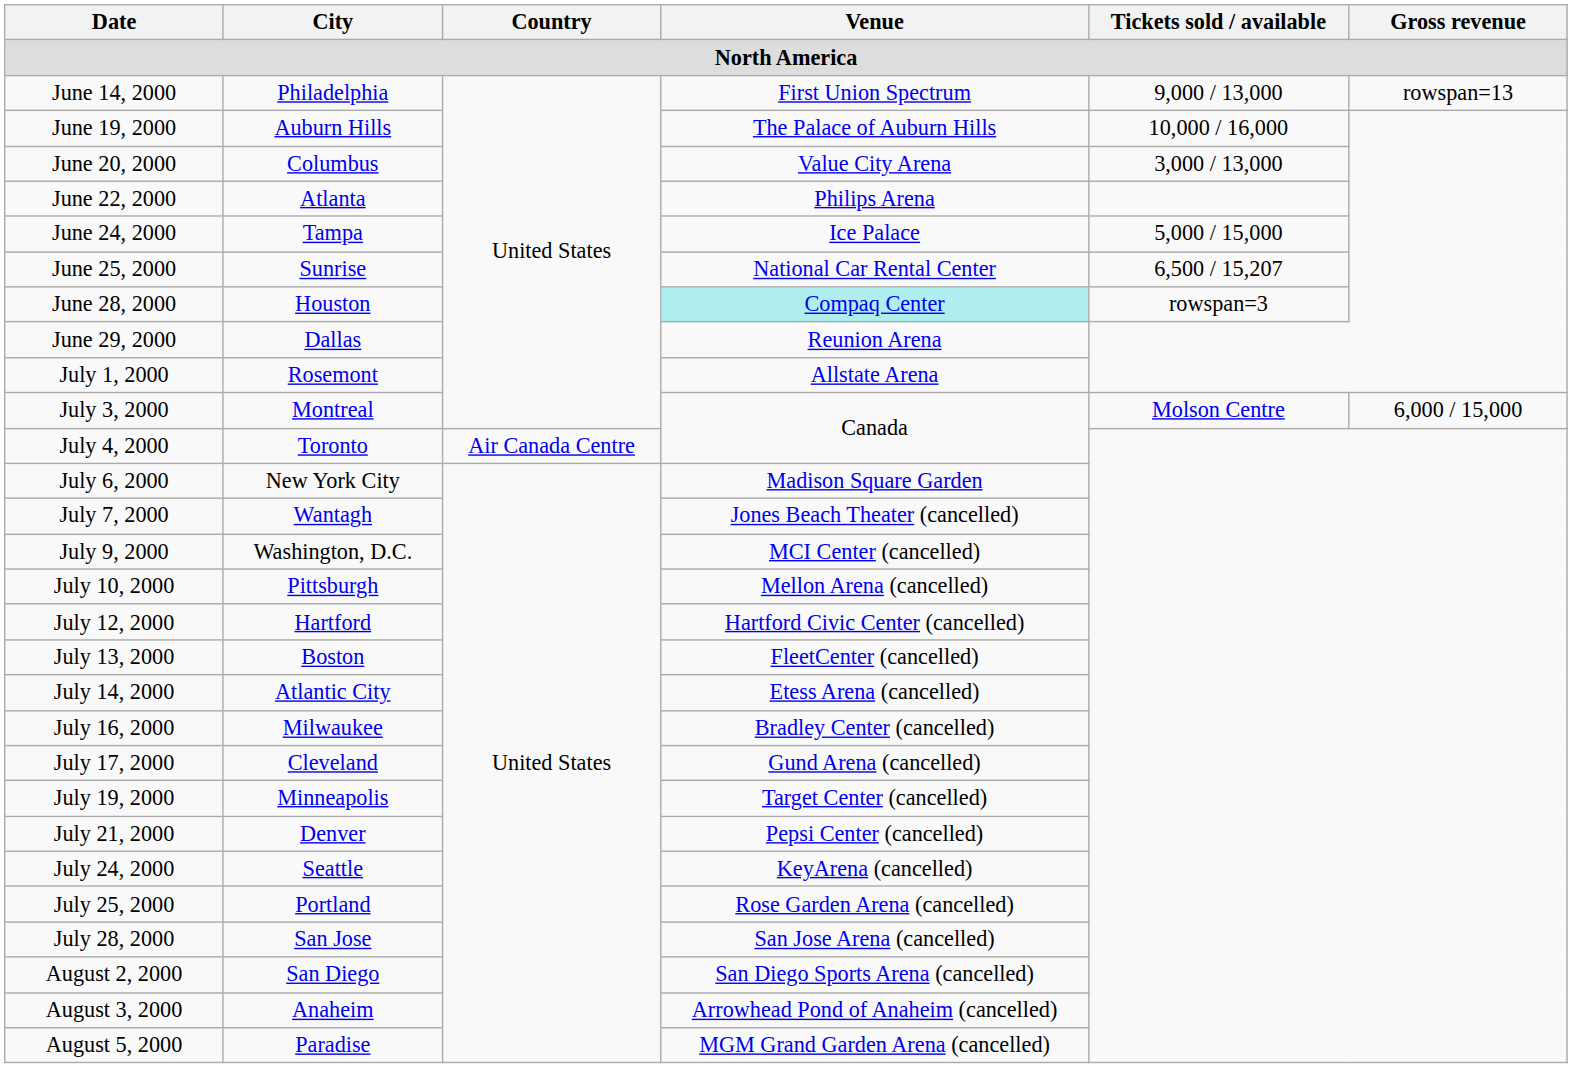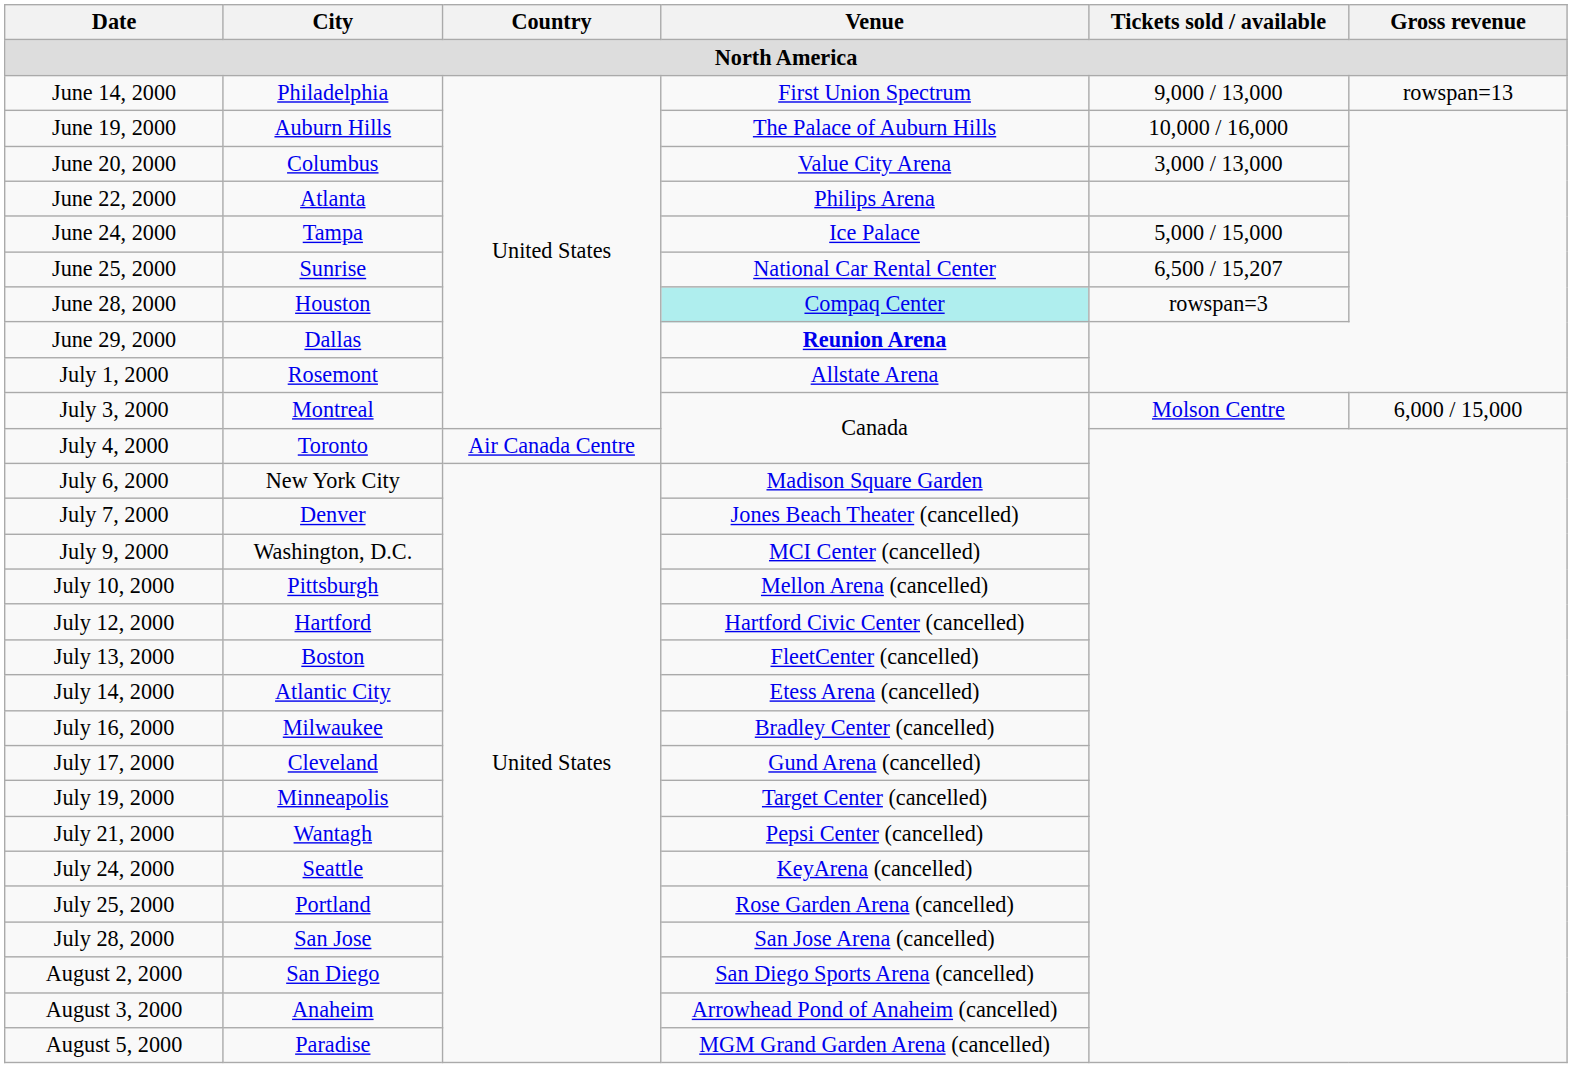June 29, 2000 | Venue: normal -> bold
July 7, 2000 | City: Wantagh -> Denver
July 21, 2000 | City: Denver -> Wantagh
